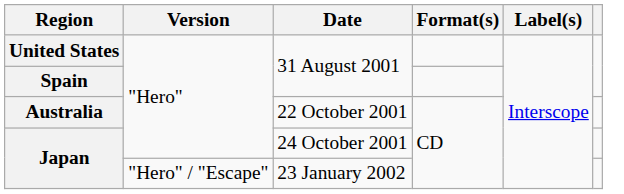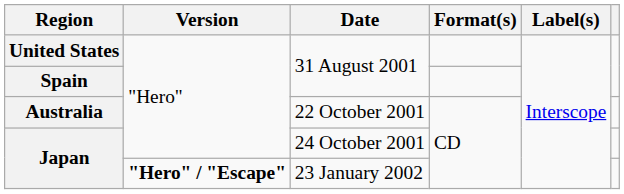23 January 2002 | Version: normal -> bold
